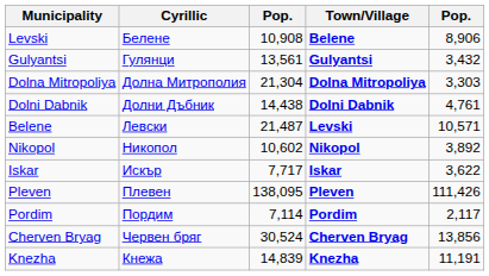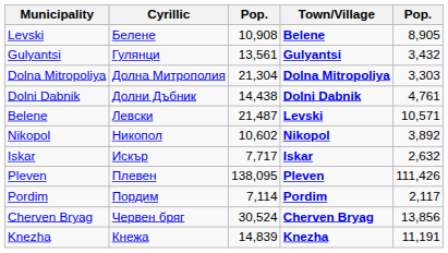row 2 | column 5: 8,906 -> 8,905
row 8 | column 5: 3,622 -> 2,632
